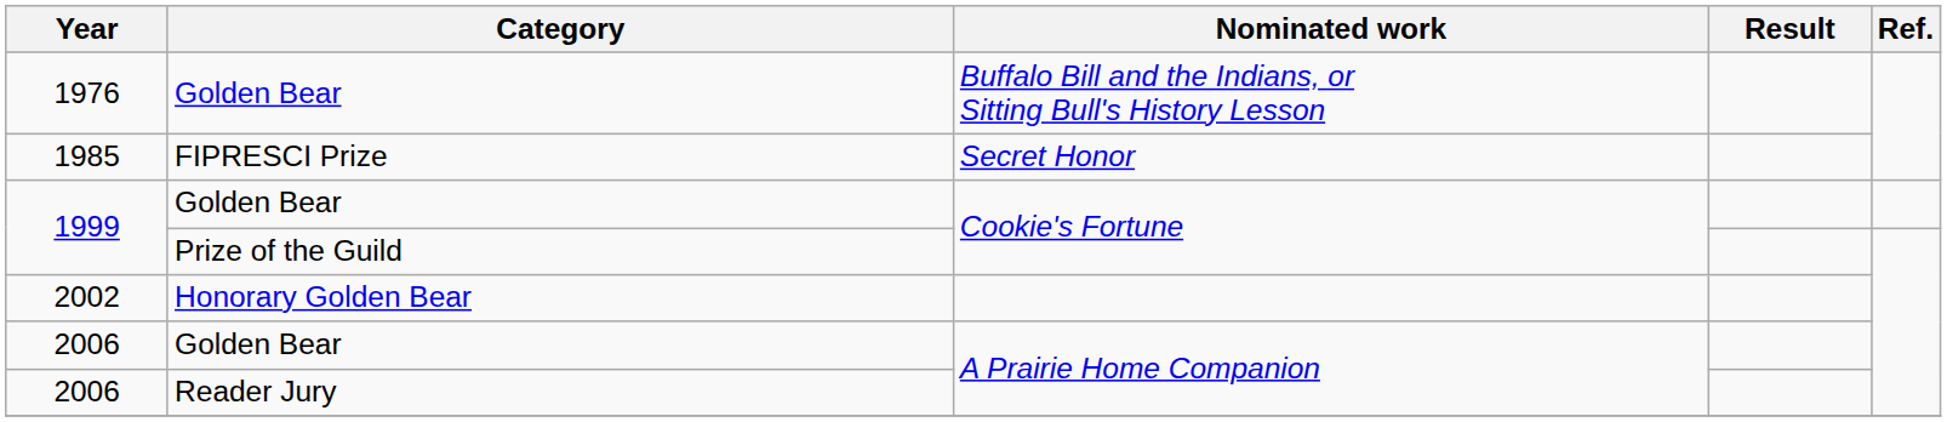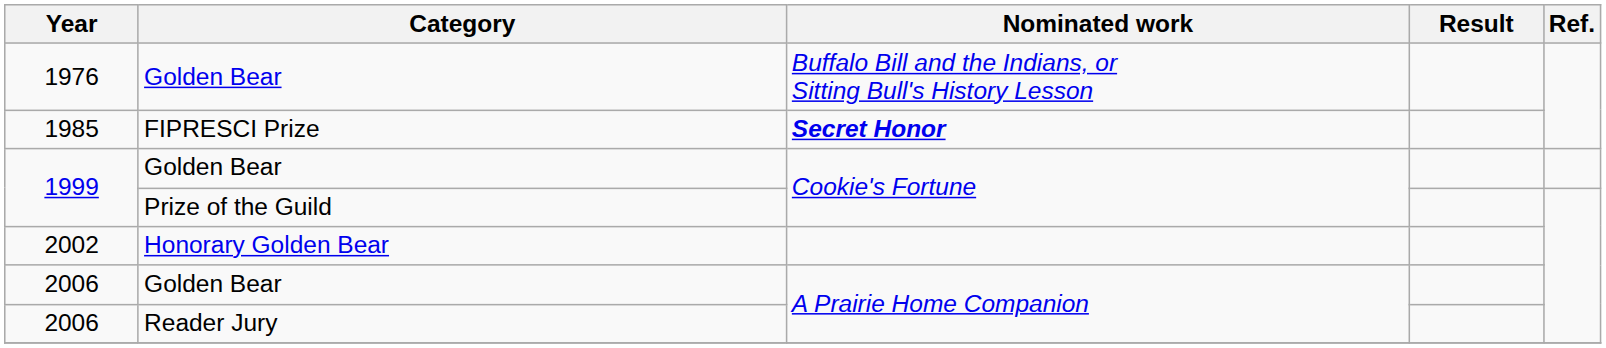1985 | Nominated work: normal -> bold
